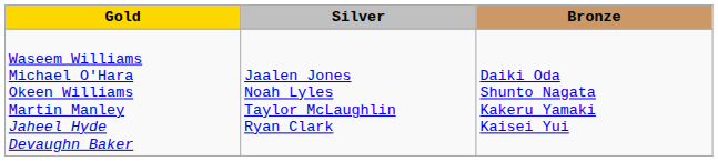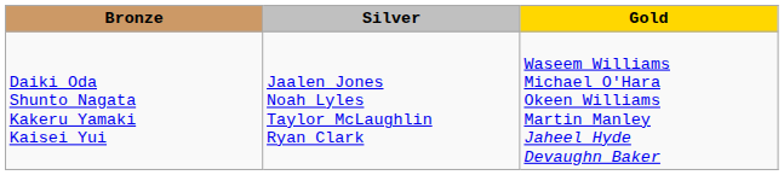columns swapped: Gold <-> Bronze
